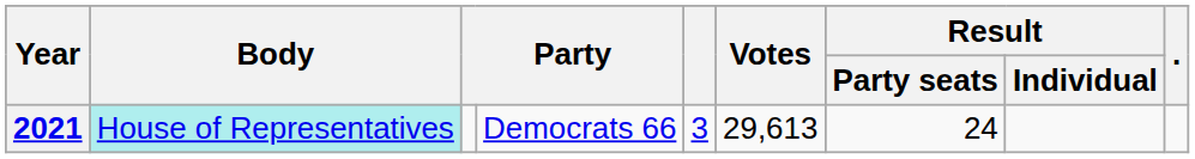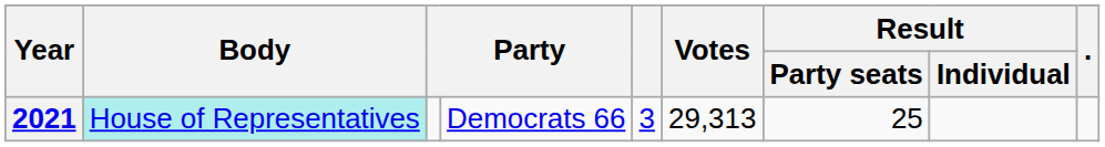2021 | Votes: 29,613 -> 29,313
2021 | Result / Party seats: 24 -> 25
